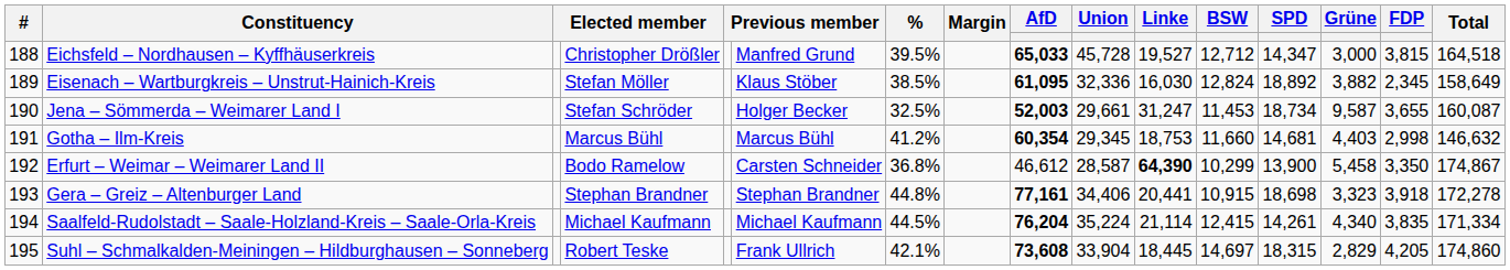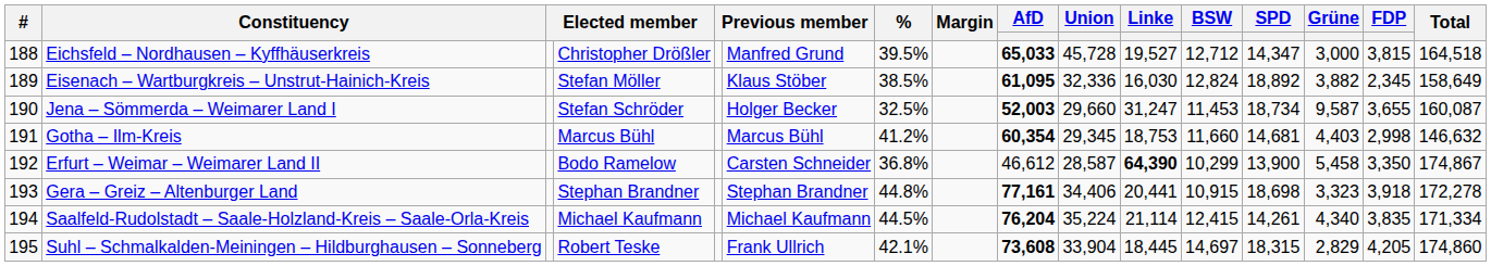Jena – Sömmerda – Weimarer Land I | Union: 29,661 -> 29,660
